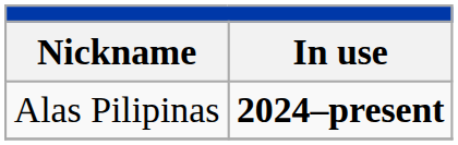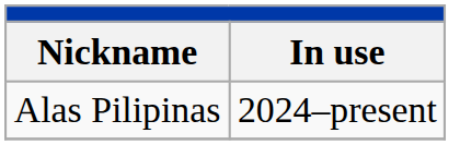Alas Pilipinas | In use: bold -> normal
